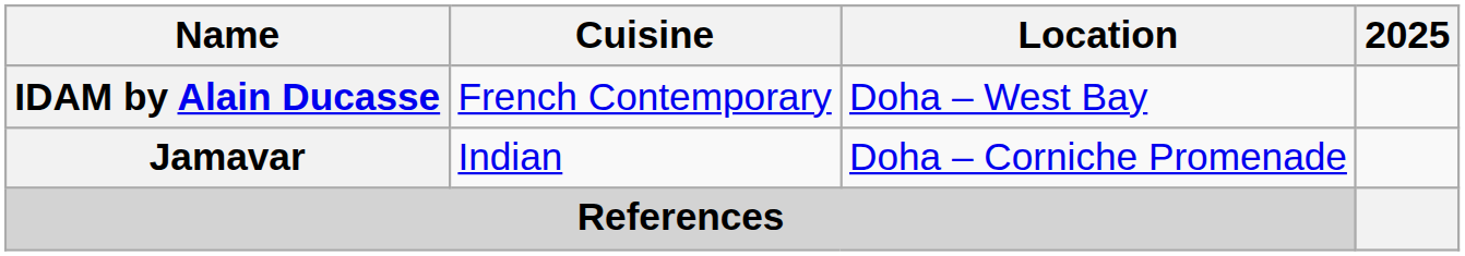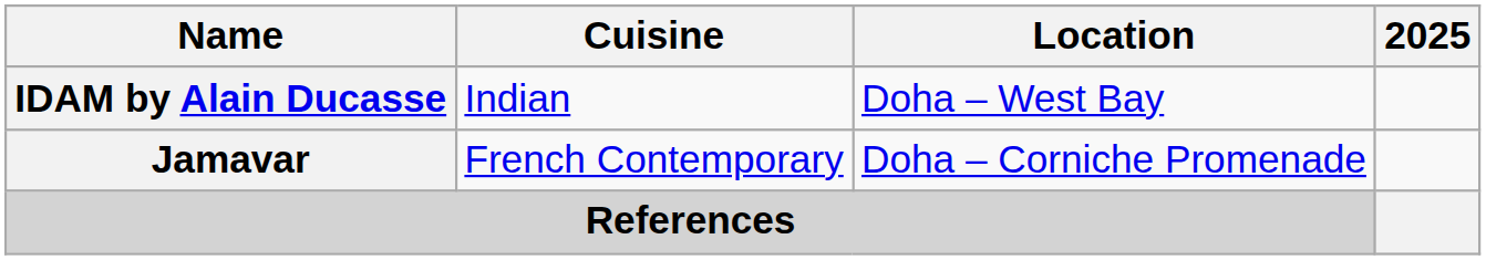IDAM by Alain Ducasse | Cuisine: French Contemporary -> Indian
Jamavar | Cuisine: Indian -> French Contemporary
